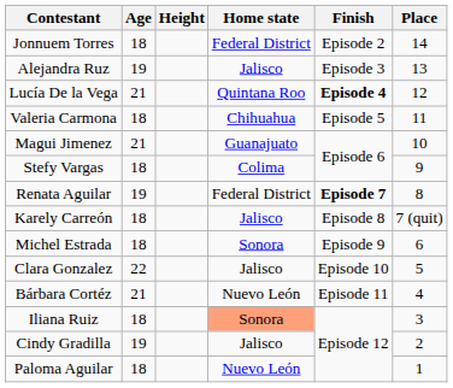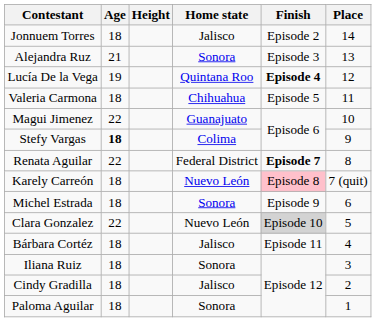Jonnuem Torres | Home state: Federal District -> Jalisco
Alejandra Ruz | Age: 19 -> 21
Alejandra Ruz | Home state: Jalisco -> Sonora
Lucía De la Vega | Age: 21 -> 19
Magui Jimenez | Age: 21 -> 22
Stefy Vargas | Age: normal -> bold
Renata Aguilar | Age: 19 -> 22
Karely Carreón | Home state: Jalisco -> Nuevo León
Karely Carreón | Finish: no background -> pink background
Clara Gonzalez | Home state: Jalisco -> Nuevo León
Clara Gonzalez | Finish: no background -> lightgrey background
Bárbara Cortéz | Age: 21 -> 18
Bárbara Cortéz | Home state: Nuevo León -> Jalisco
Iliana Ruiz | Home state: lightsalmon background -> no background
Cindy Gradilla | Age: 19 -> 18
Paloma Aguilar | Home state: Nuevo León -> Sonora
